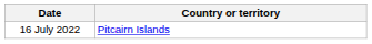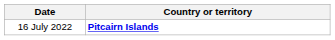16 July 2022 | Country or territory: normal -> bold
